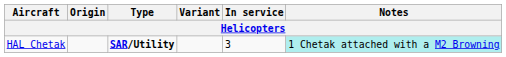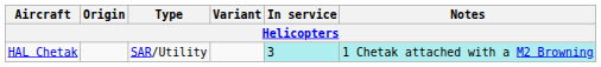HAL Chetak | Type: bold -> normal
HAL Chetak | In service: no background -> paleturquoise background
